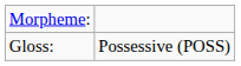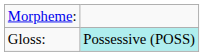Gloss: | column 2: no background -> paleturquoise background
